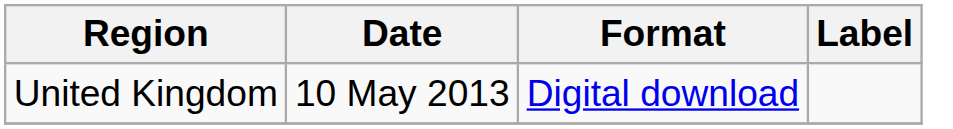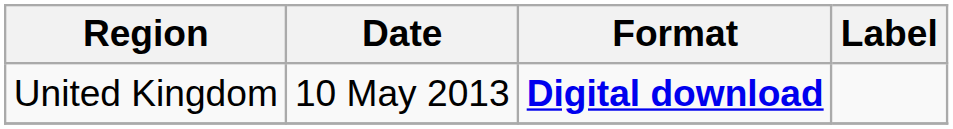United Kingdom | Format: normal -> bold
